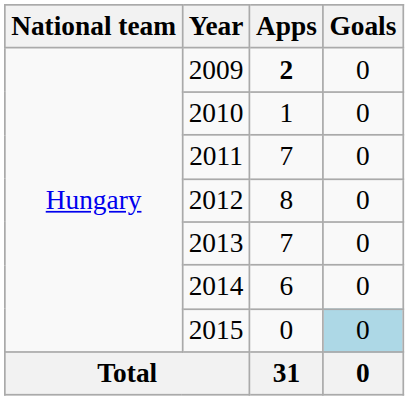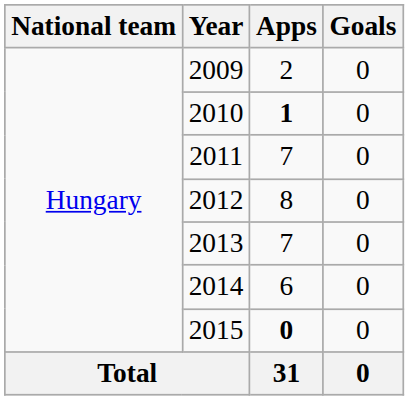2009 | Apps: bold -> normal
2010 | Apps: normal -> bold
2015 | Apps: normal -> bold
2015 | Goals: lightblue background -> no background
